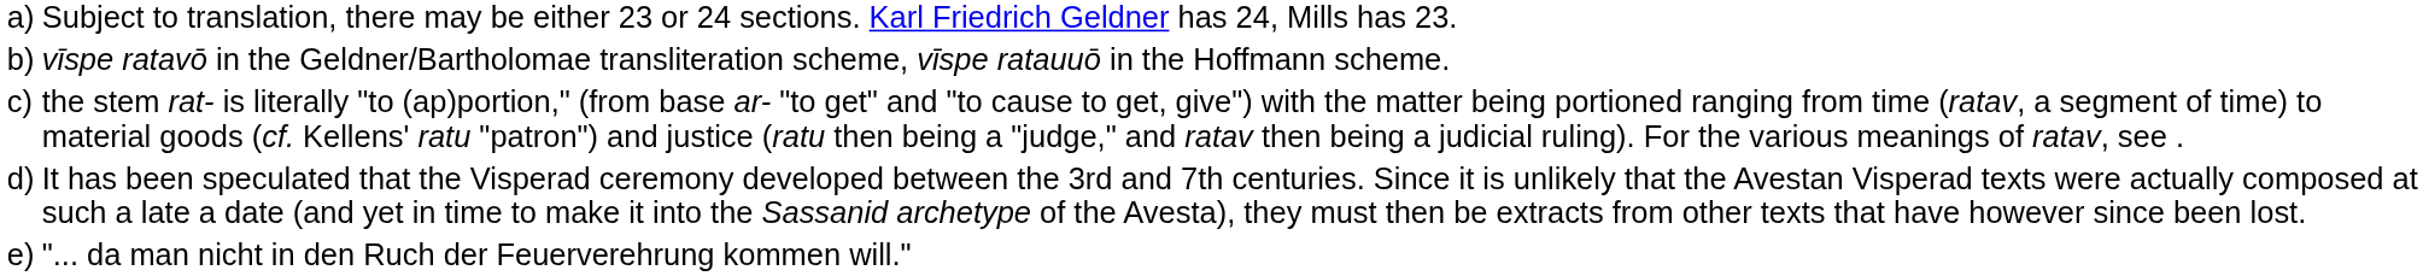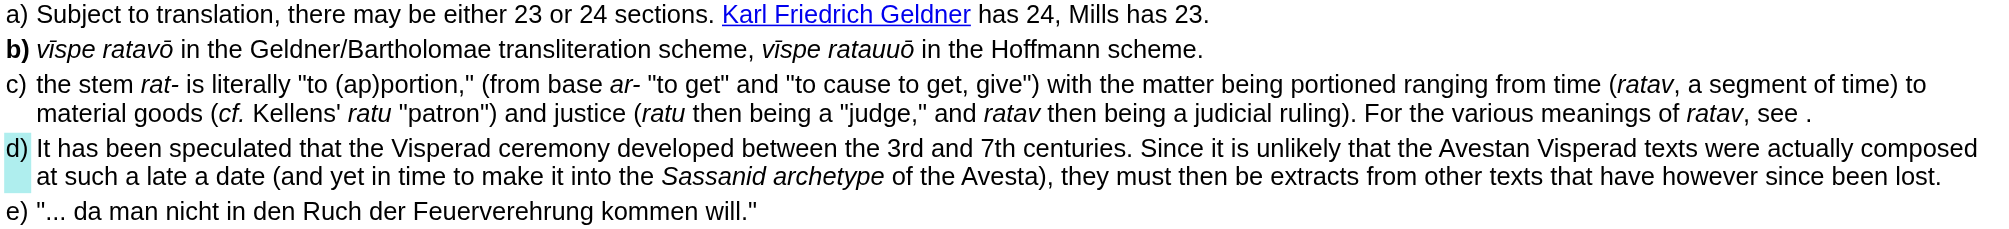row 2 | column 1: normal -> bold
row 4 | column 1: no background -> paleturquoise background
